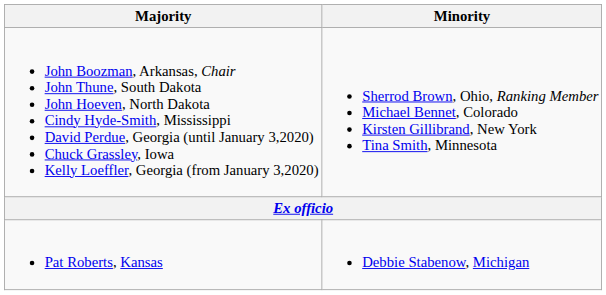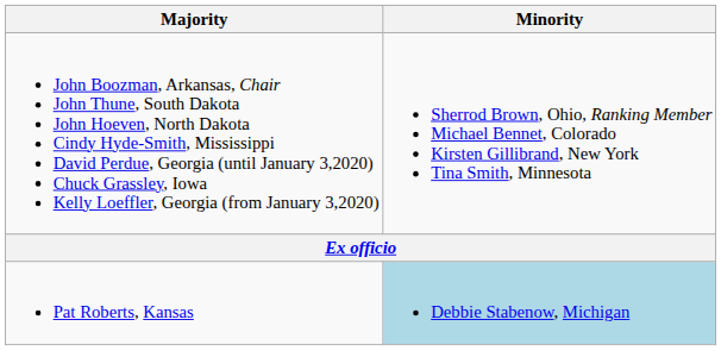Pat Roberts, Kansas | Minority: no background -> lightblue background
